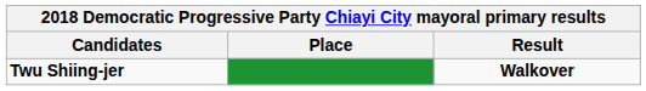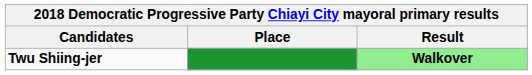Twu Shiing-jer | Result: no background -> lightgreen background
